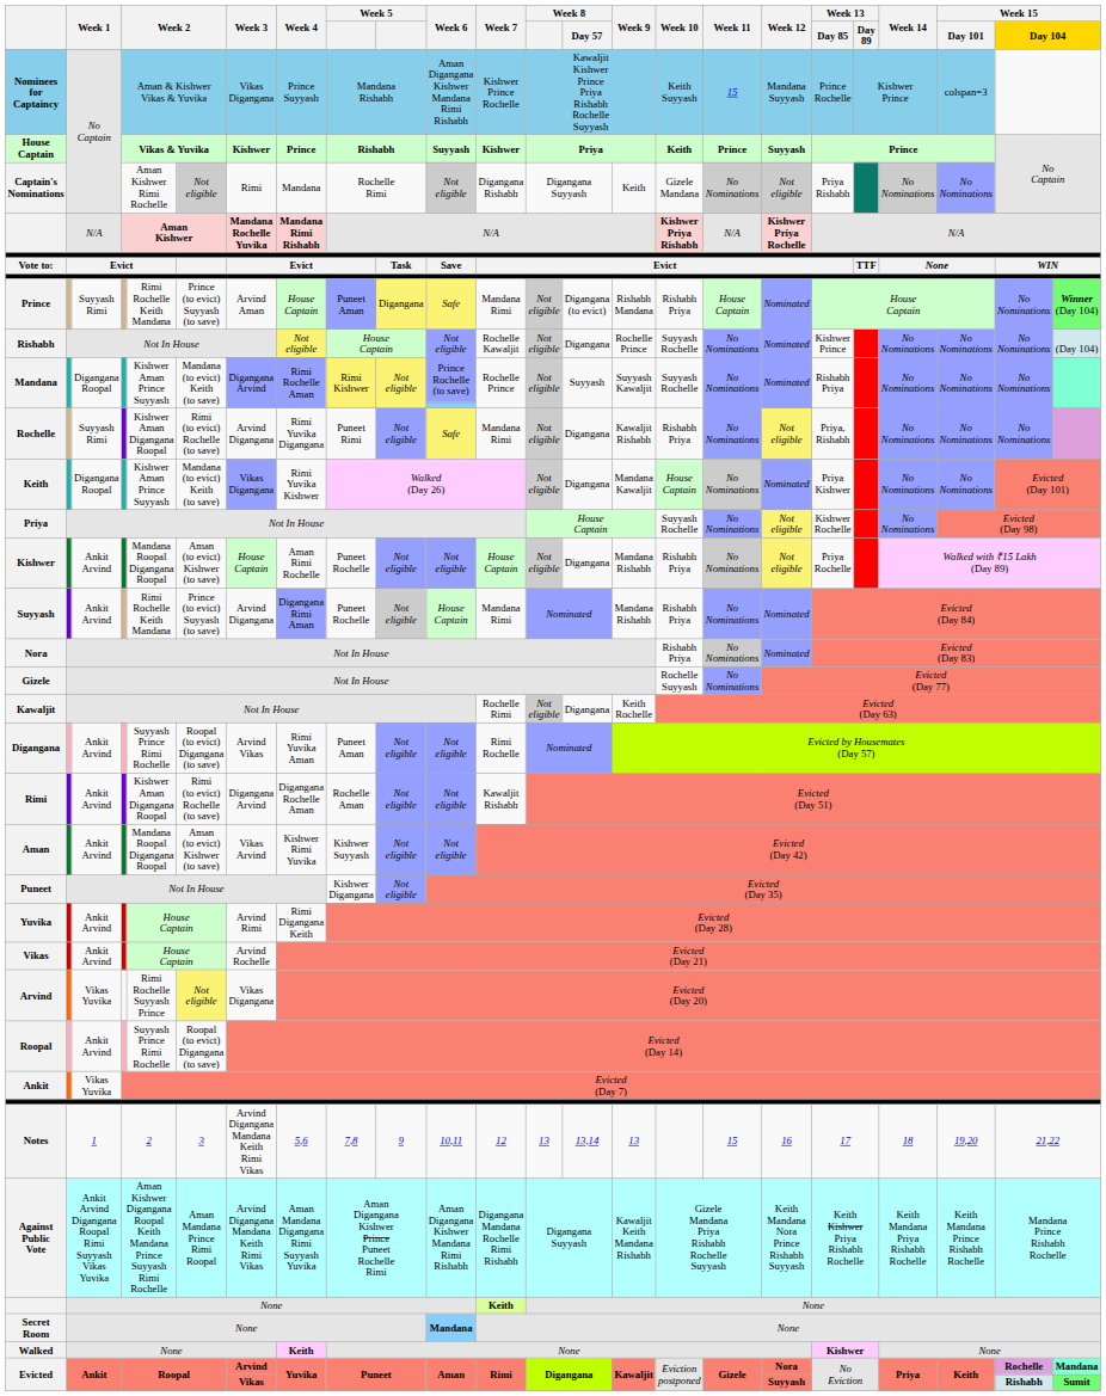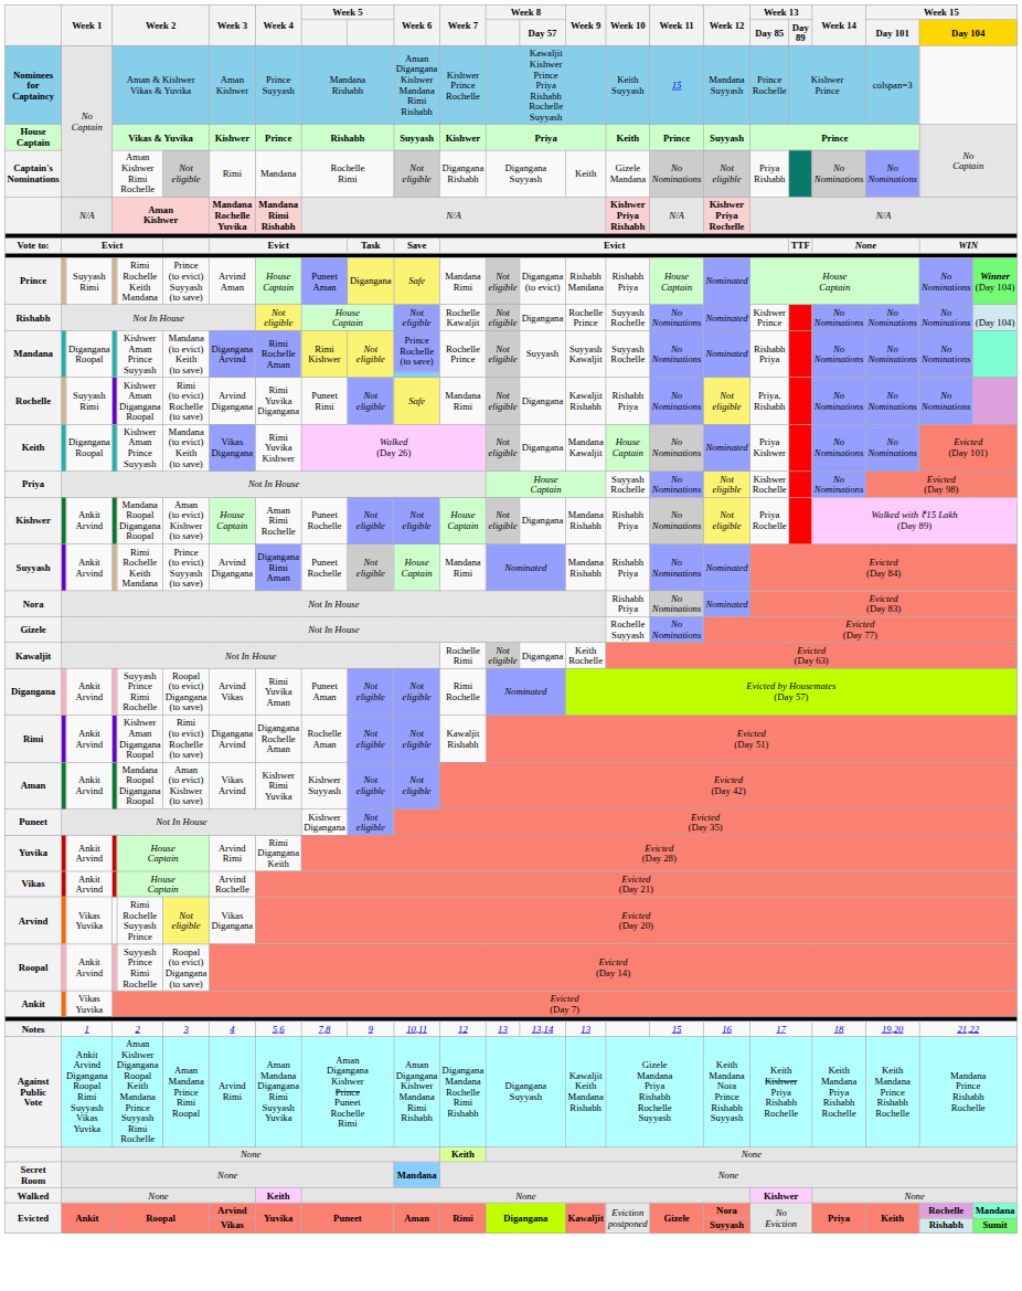Nominees for Captaincy | Week 3: Vikas Digangana -> Aman Kishwer
Notes | Week 3: Arvind Digangana Mandana Keith Rimi Vikas -> 4
Against Public Vote | Week 3: Arvind Digangana Mandana Keith Rimi Vikas -> Arvind Rimi
